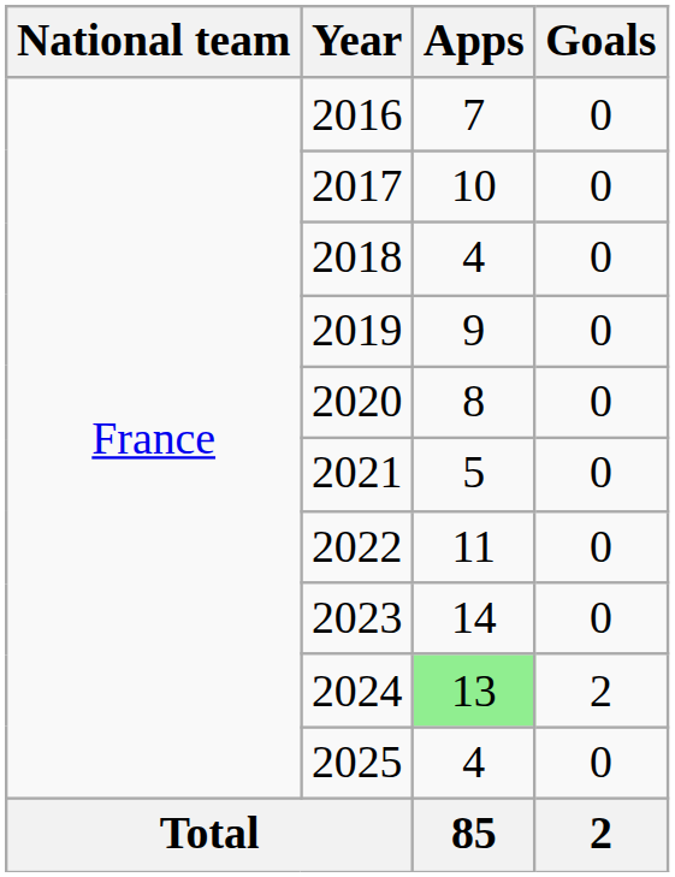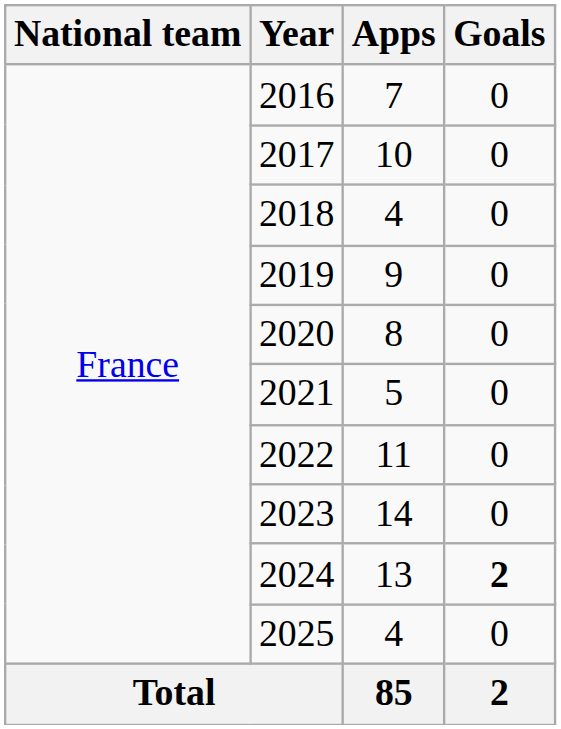2024 | Apps: lightgreen background -> no background
2024 | Goals: normal -> bold
